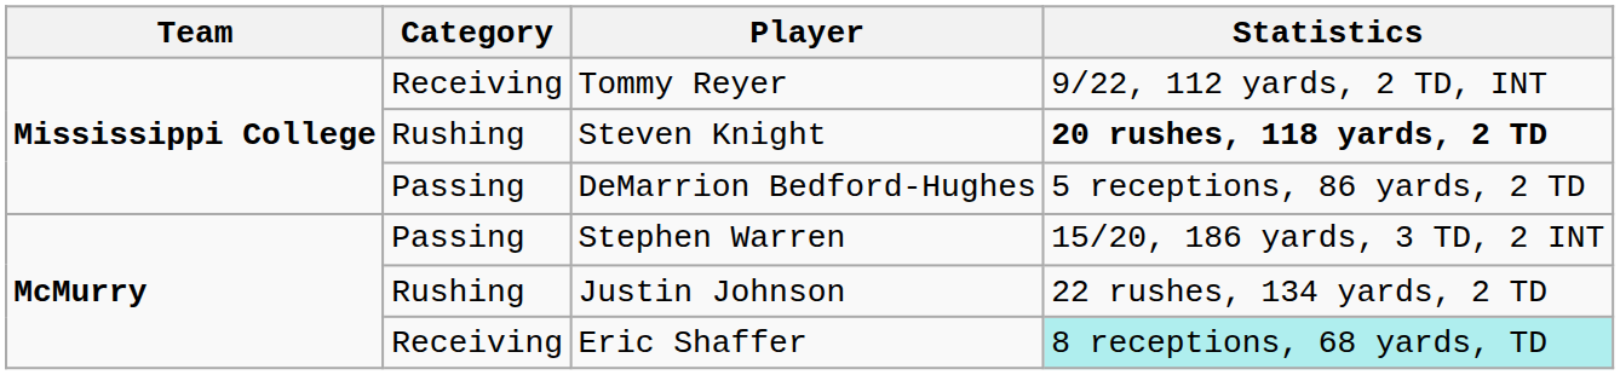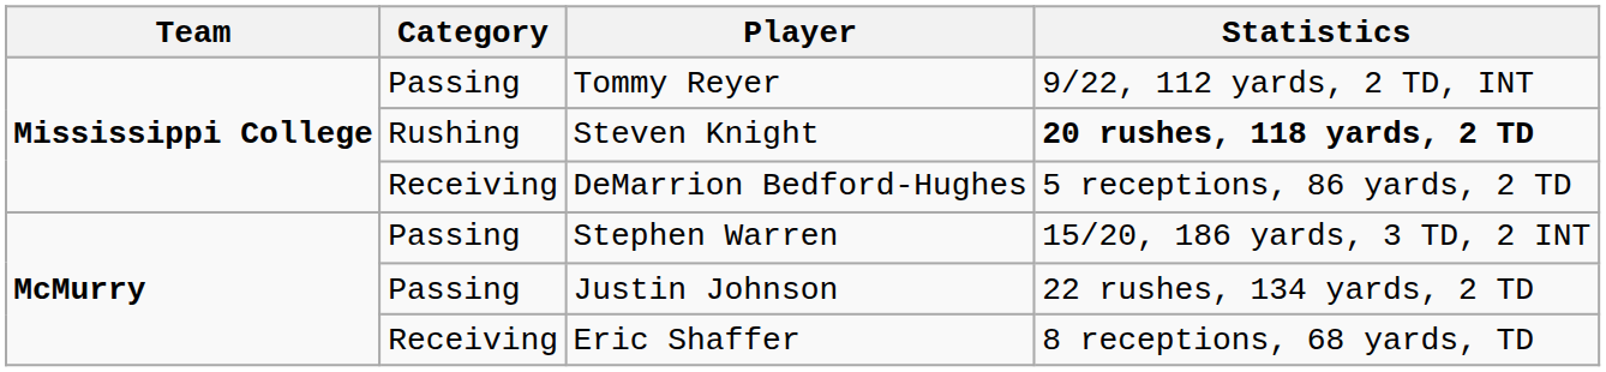Tommy Reyer | Category: Receiving -> Passing
DeMarrion Bedford-Hughes | Category: Passing -> Receiving
Justin Johnson | Category: Rushing -> Passing
Eric Shaffer | Statistics: paleturquoise background -> no background
